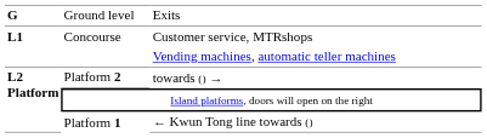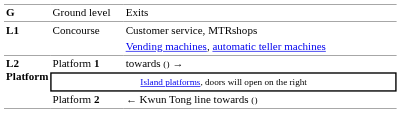towards () → | column 2: Platform 2 -> Platform 1
← Kwun Tong line towards () | column 2: Platform 1 -> Platform 2
